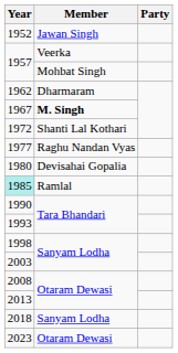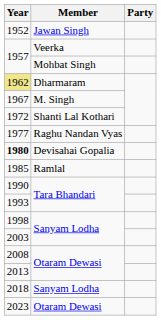1962 | Year: no background -> khaki background
1967 | Member: bold -> normal
1980 | Year: normal -> bold
1985 | Year: paleturquoise background -> no background
